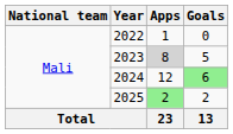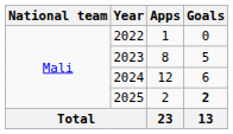2023 | Apps: lightgrey background -> no background
2024 | Goals: lightgreen background -> no background
2025 | Apps: lightgreen background -> no background
2025 | Goals: normal -> bold
